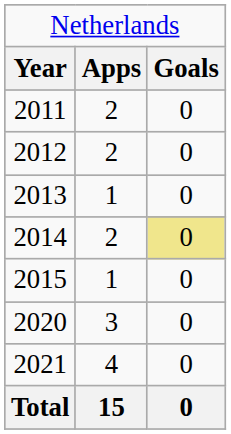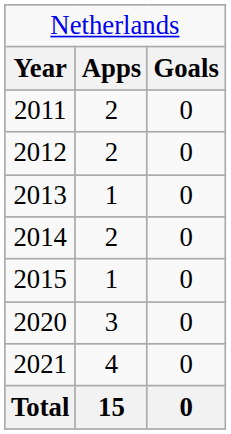2014 | column 3: khaki background -> no background
